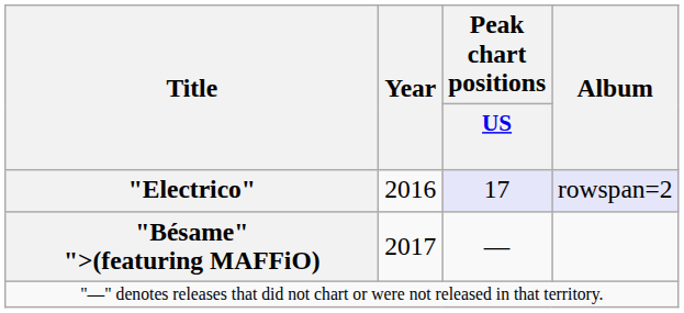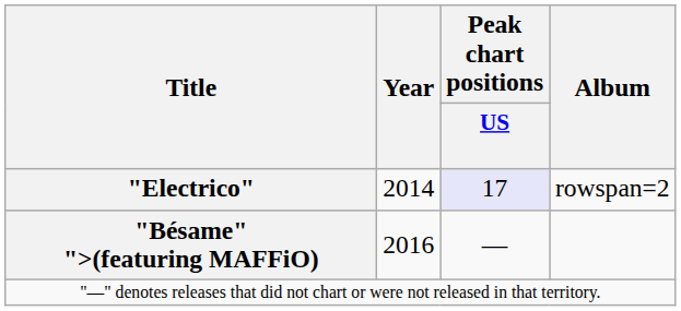"Electrico" | Year: 2016 -> 2014
"Electrico" | Album: lavender background -> no background
"Bésame" ">(featuring MAFFiO) | Year: 2017 -> 2016
